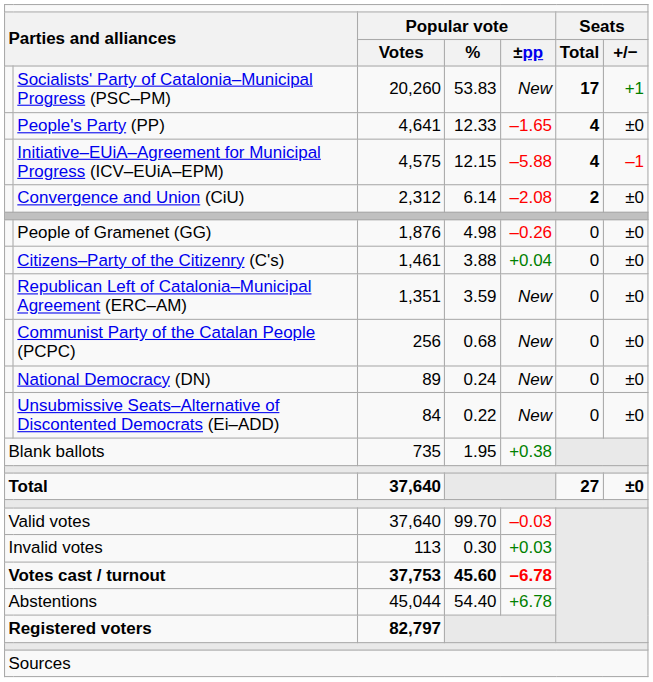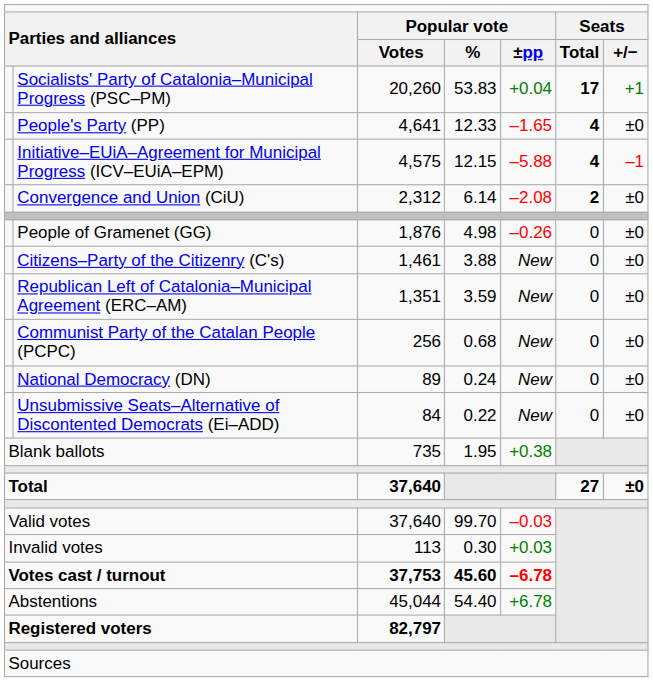Socialists' Party of Catalonia–Municipal Progress (PSC–PM) | column 5: New -> +0.04
Citizens–Party of the Citizenry (C's) | column 5: +0.04 -> New
